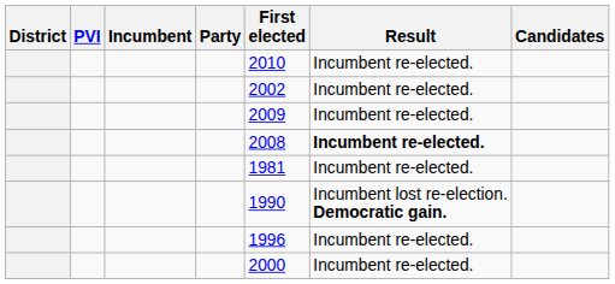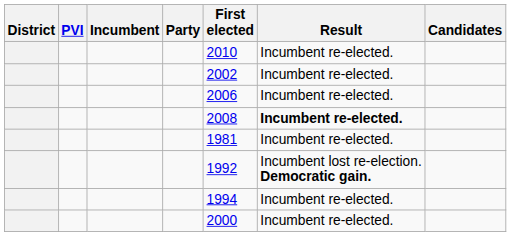row 4 | First elected: 2009 -> 2006
row 7 | First elected: 1990 -> 1992
row 8 | First elected: 1996 -> 1994
